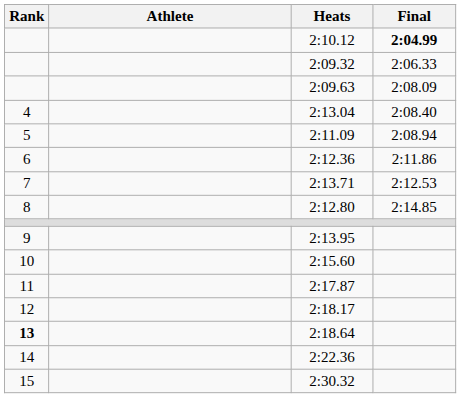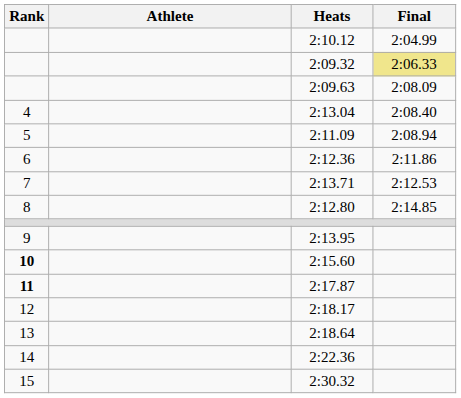2:10.12 | Final: bold -> normal
2:09.32 | Final: no background -> khaki background
2:15.60 | Rank: normal -> bold
2:17.87 | Rank: normal -> bold
2:18.64 | Rank: bold -> normal
